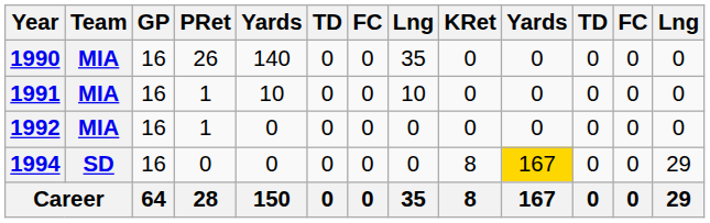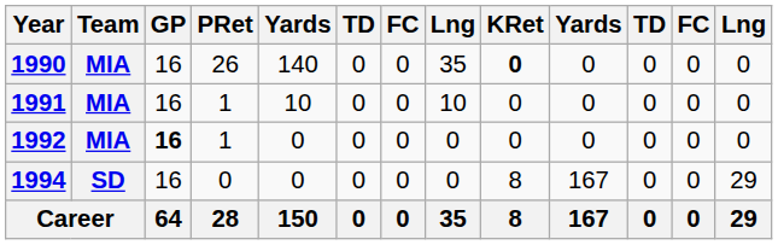1990 | KRet: normal -> bold
1992 | GP: normal -> bold
1994 | column 10: gold background -> no background
